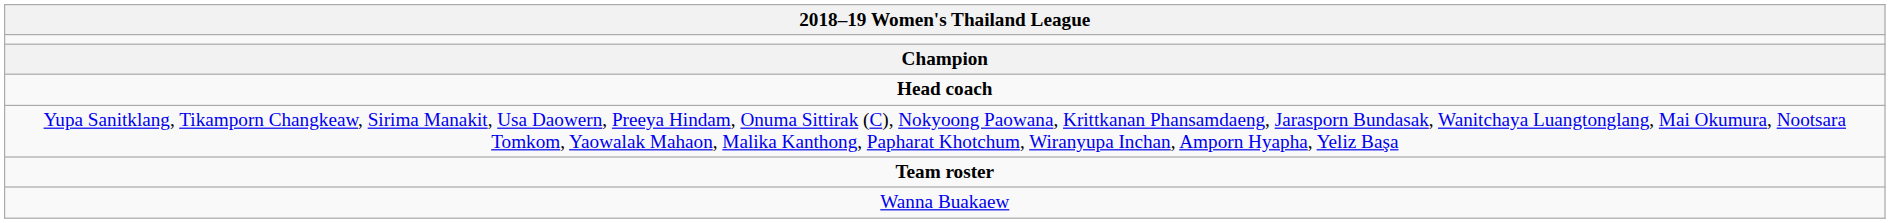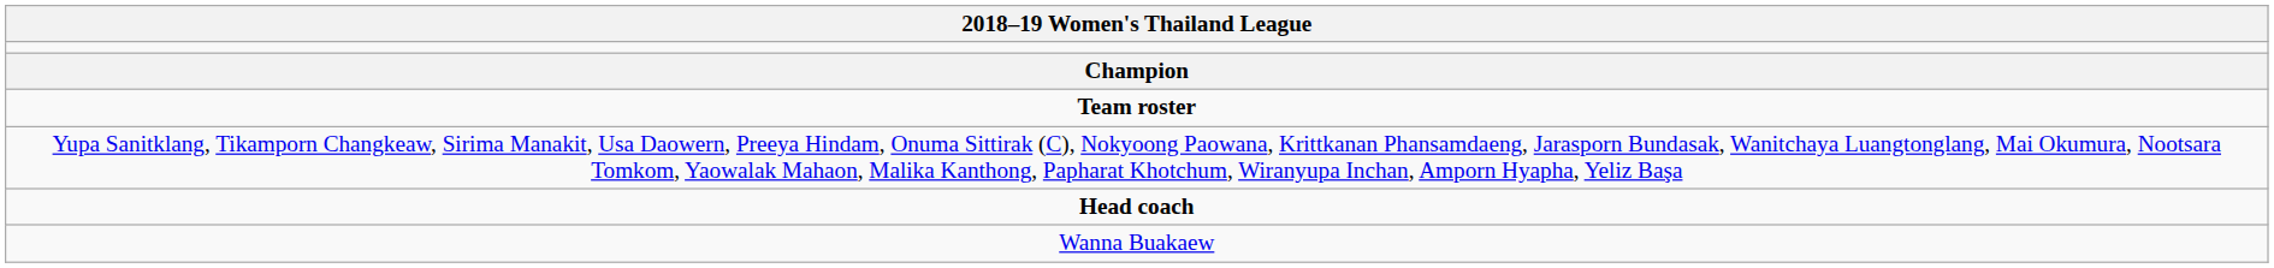row 4 | column 1: Head coach -> Team roster
row 6 | column 1: Team roster -> Head coach
